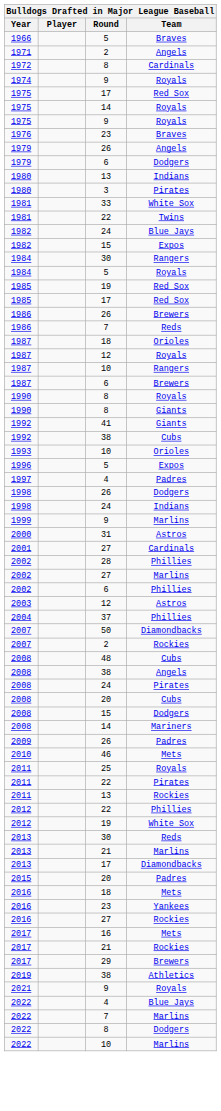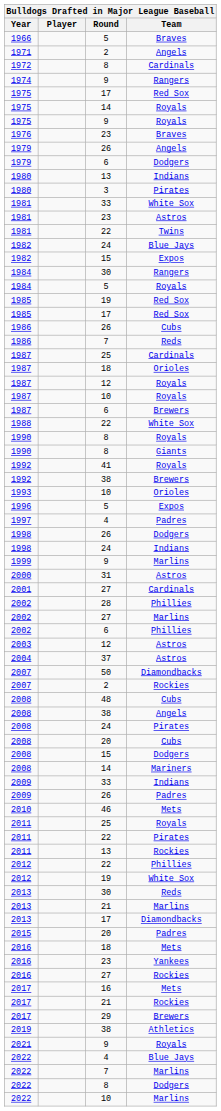1974 | Team: Royals -> Rangers
+ row: 1981 | 23 | Astros
1986 / 26 | Team: Brewers -> Cubs
+ row: 1987 | 25 | Cardinals
1987 / 10 | Team: Rangers -> Royals
+ row: 1988 | 22 | White Sox
1992 / 41 | Team: Giants -> Royals
1992 / 38 | Team: Cubs -> Brewers
2004 | Team: Phillies -> Astros
+ row: 2009 | 33 | Indians
